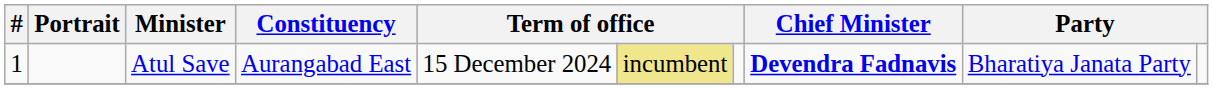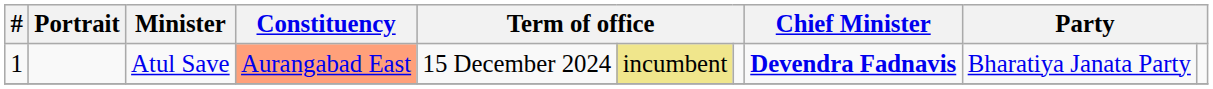Atul Save | Constituency: no background -> lightsalmon background
